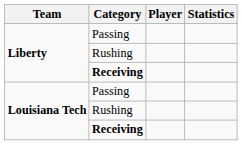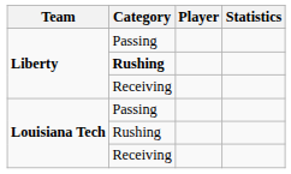Liberty / Rushing | Category: normal -> bold
Liberty / Receiving | Category: bold -> normal
Louisiana Tech / Receiving | Category: bold -> normal
